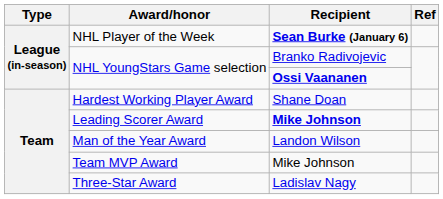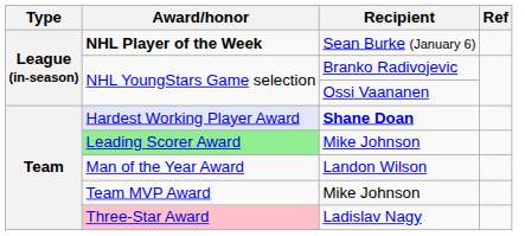NHL Player of the Week | Award/honor: normal -> bold
NHL Player of the Week | Recipient: bold -> normal
NHL YoungStars Game selection / Ossi Vaananen | Recipient: bold -> normal
Hardest Working Player Award | Award/honor: no background -> lavender background
Hardest Working Player Award | Recipient: normal -> bold
Leading Scorer Award | Award/honor: no background -> lightgreen background
Leading Scorer Award | Recipient: bold -> normal
Three-Star Award | Award/honor: no background -> pink background
